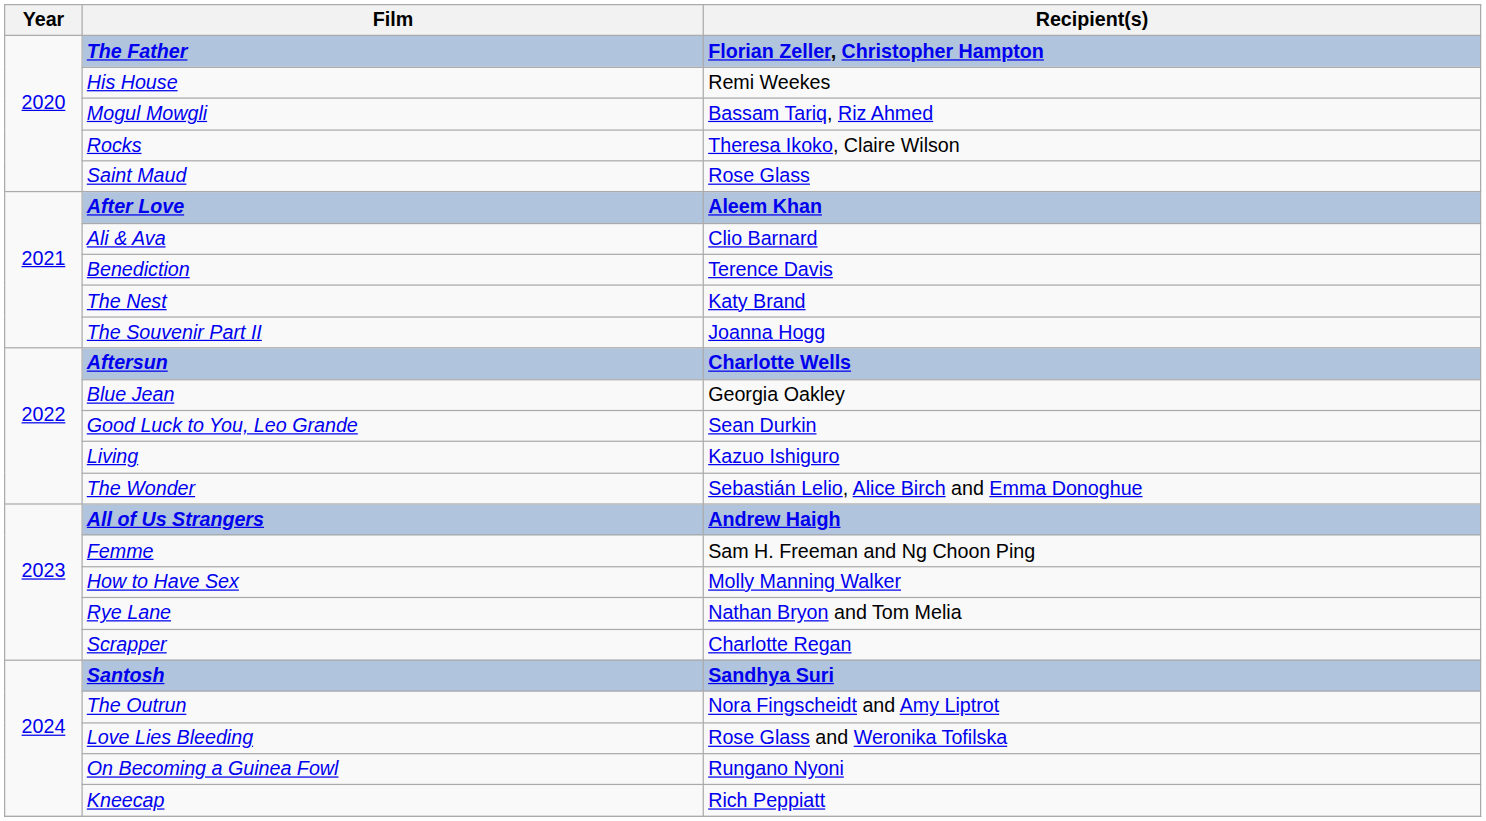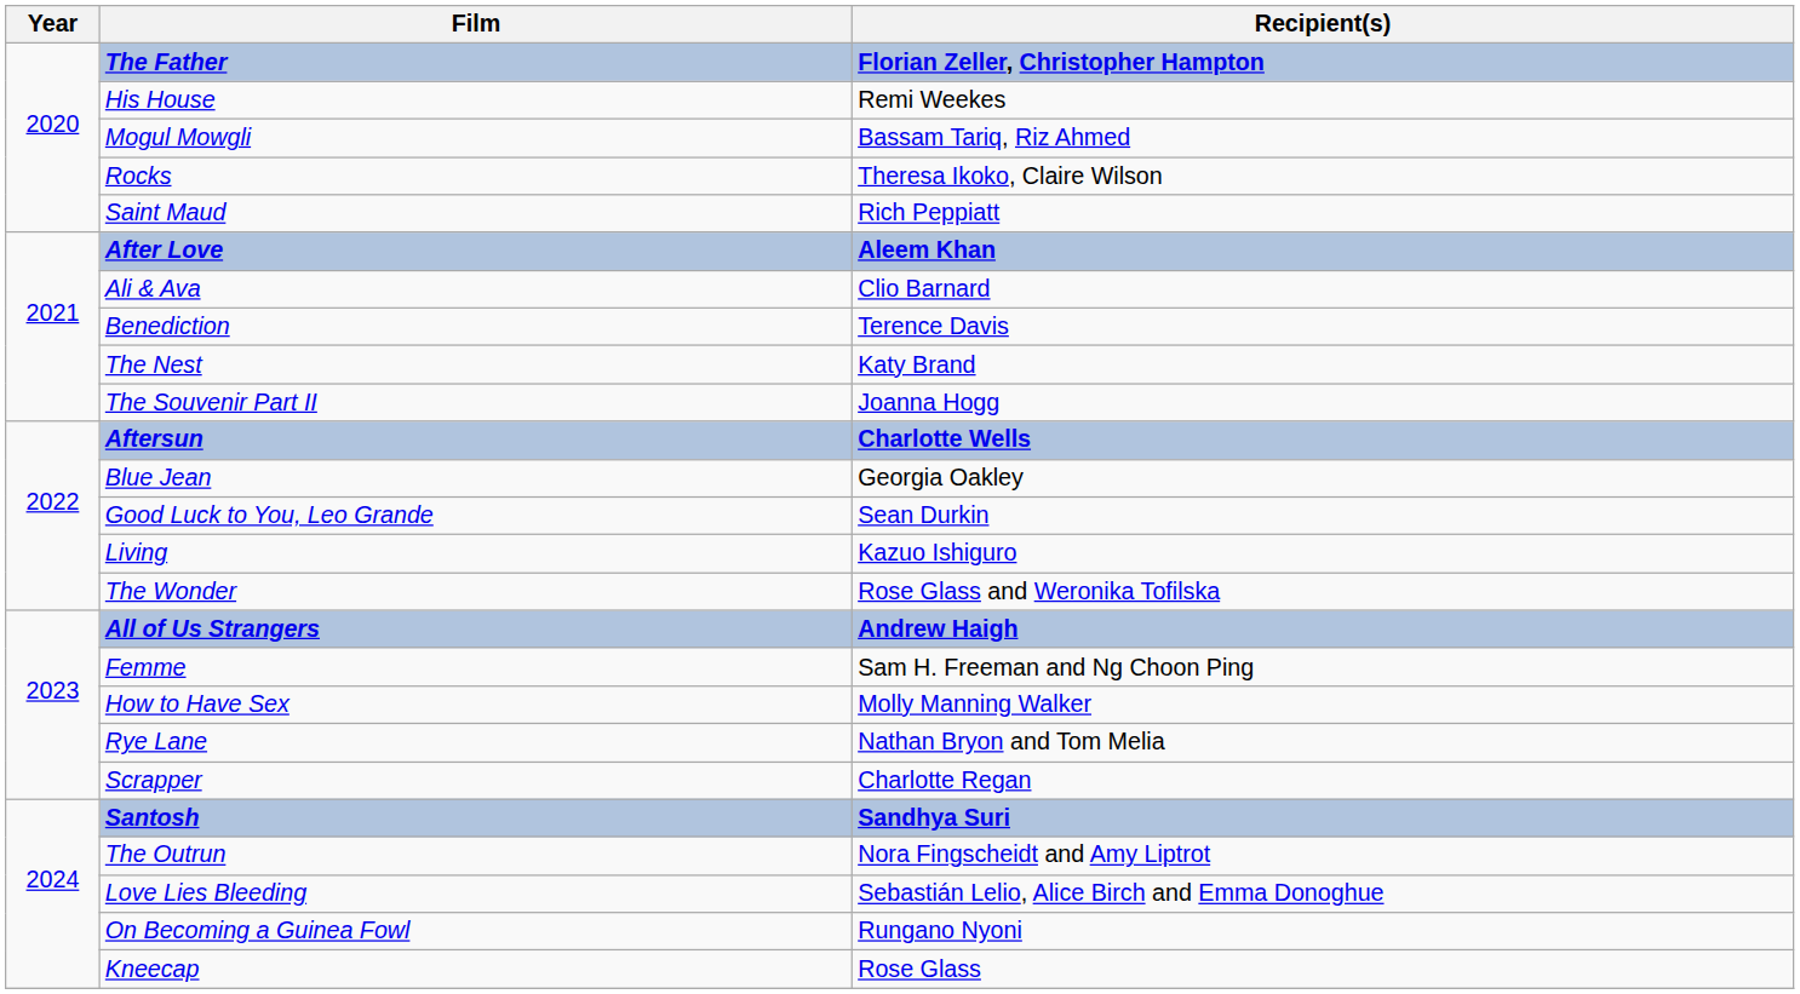Saint Maud | Recipient(s): Rose Glass -> Rich Peppiatt
The Wonder | Recipient(s): Sebastián Lelio, Alice Birch and Emma Donoghue -> Rose Glass and Weronika Tofilska
Love Lies Bleeding | Recipient(s): Rose Glass and Weronika Tofilska -> Sebastián Lelio, Alice Birch and Emma Donoghue
Kneecap | Recipient(s): Rich Peppiatt -> Rose Glass
